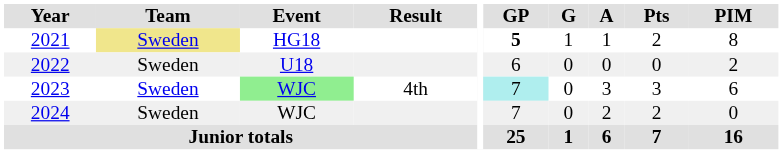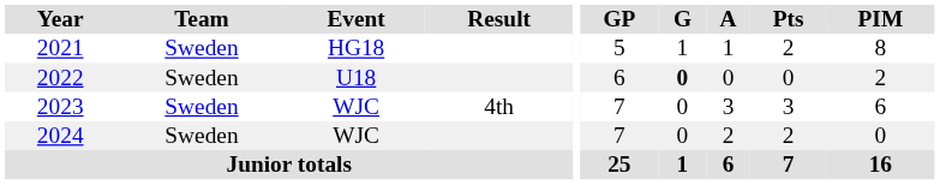2021 | Team: khaki background -> no background
2021 | GP: bold -> normal
2022 | G: normal -> bold
2023 | Event: lightgreen background -> no background
2023 | GP: paleturquoise background -> no background
